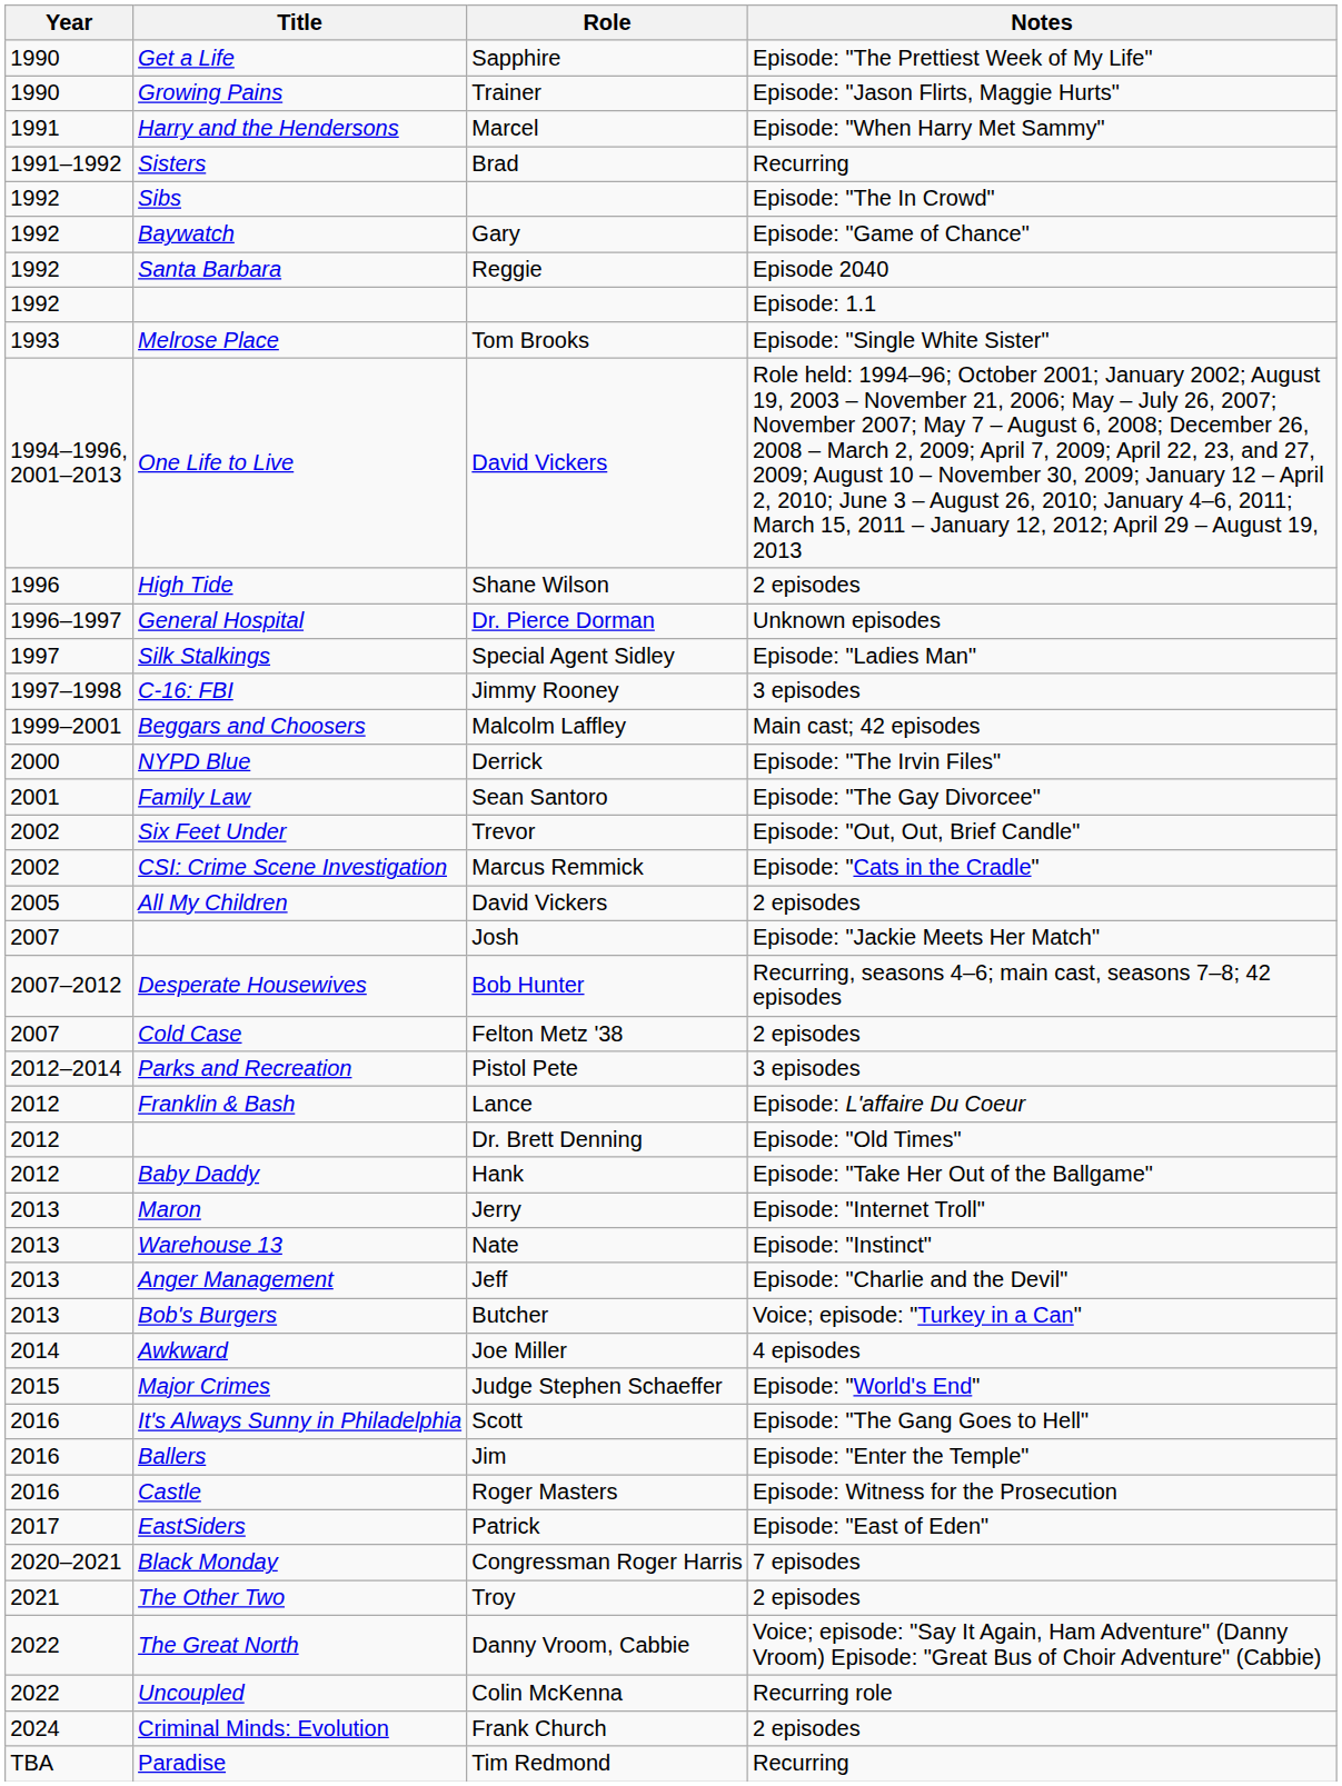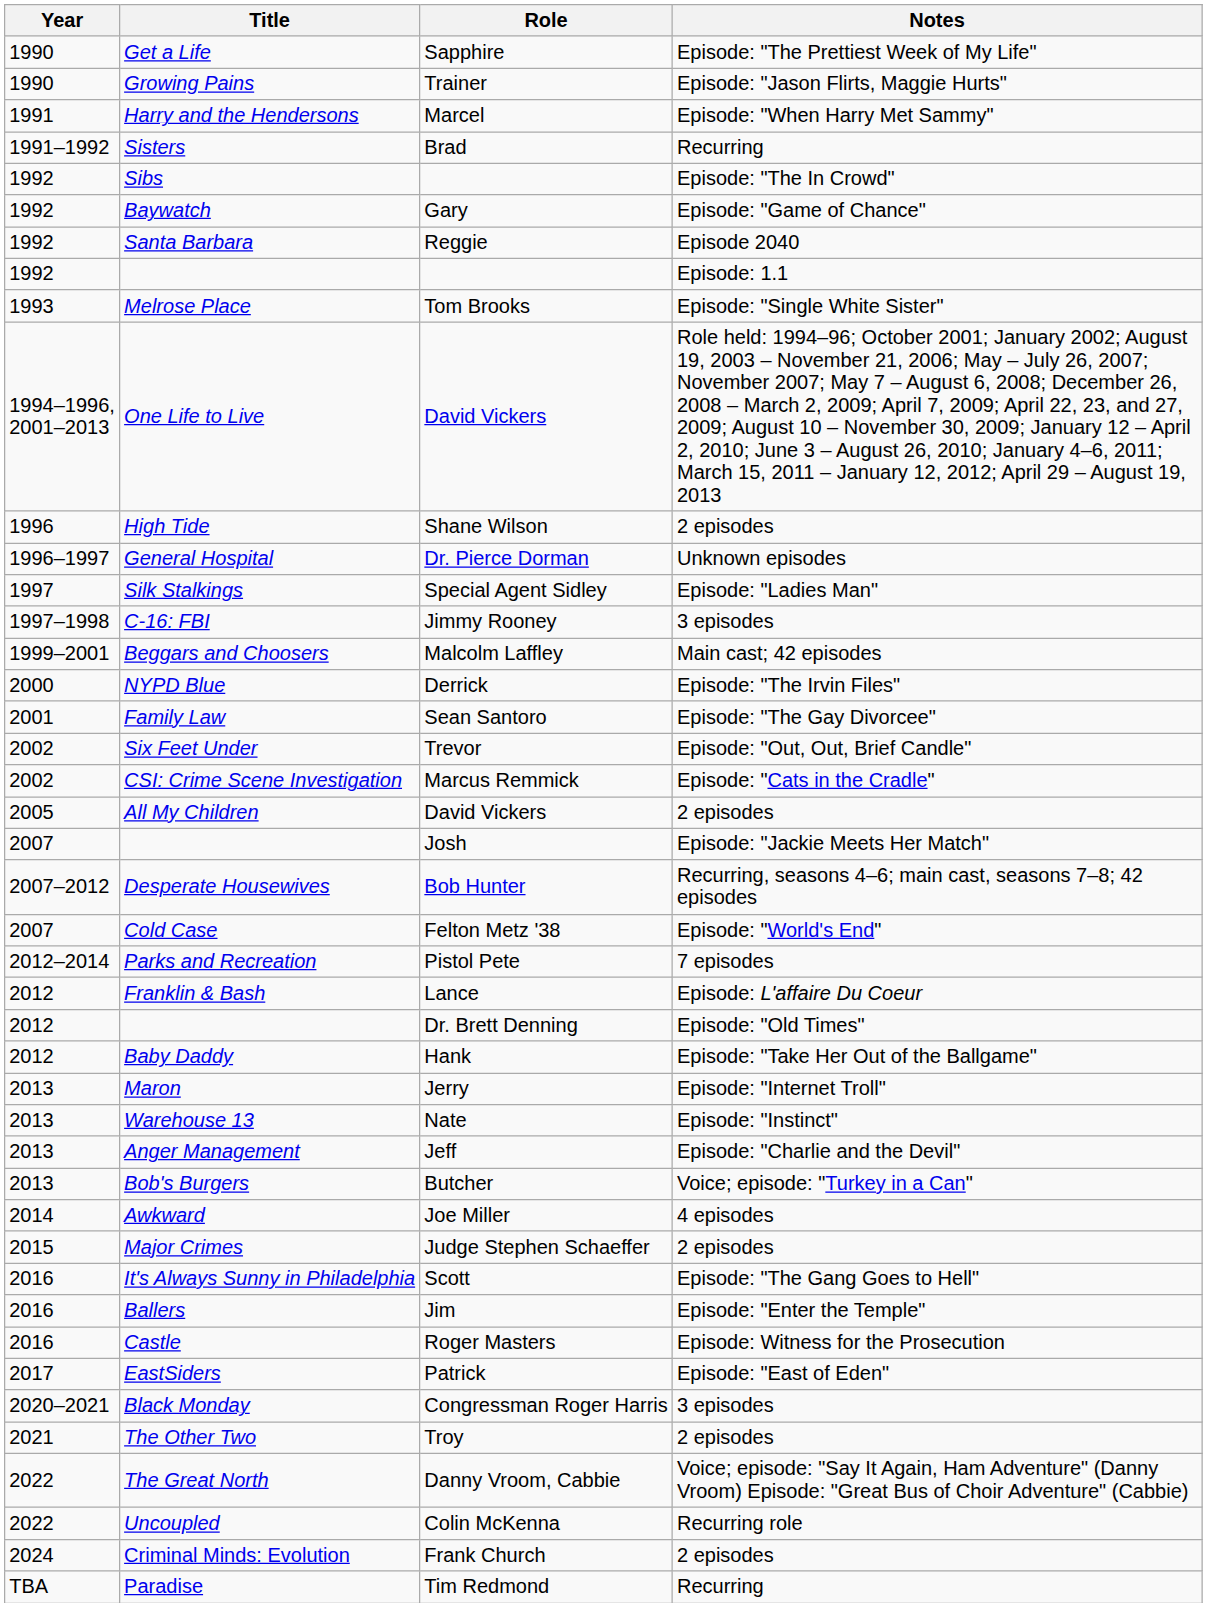Cold Case | Notes: 2 episodes -> Episode: "World's End"
Parks and Recreation | Notes: 3 episodes -> 7 episodes
Major Crimes | Notes: Episode: "World's End" -> 2 episodes
Black Monday | Notes: 7 episodes -> 3 episodes
